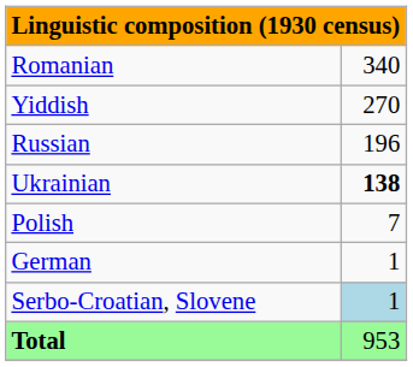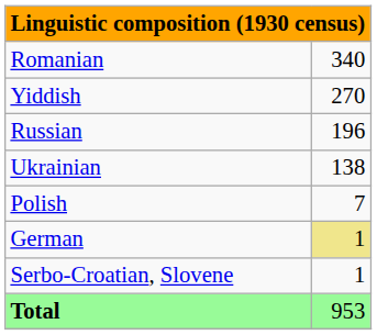Ukrainian | column 2: bold -> normal
German | column 2: no background -> khaki background
Serbo-Croatian, Slovene | column 2: lightblue background -> no background
